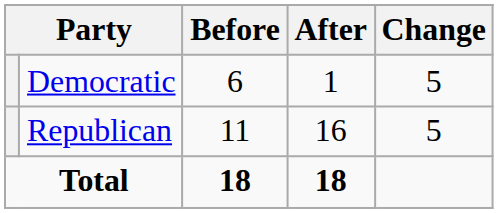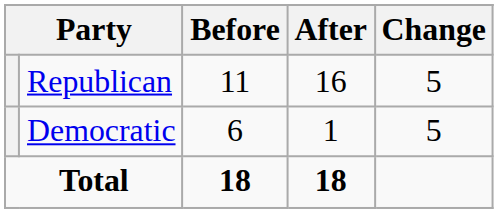rows swapped: Republican <-> Democratic
